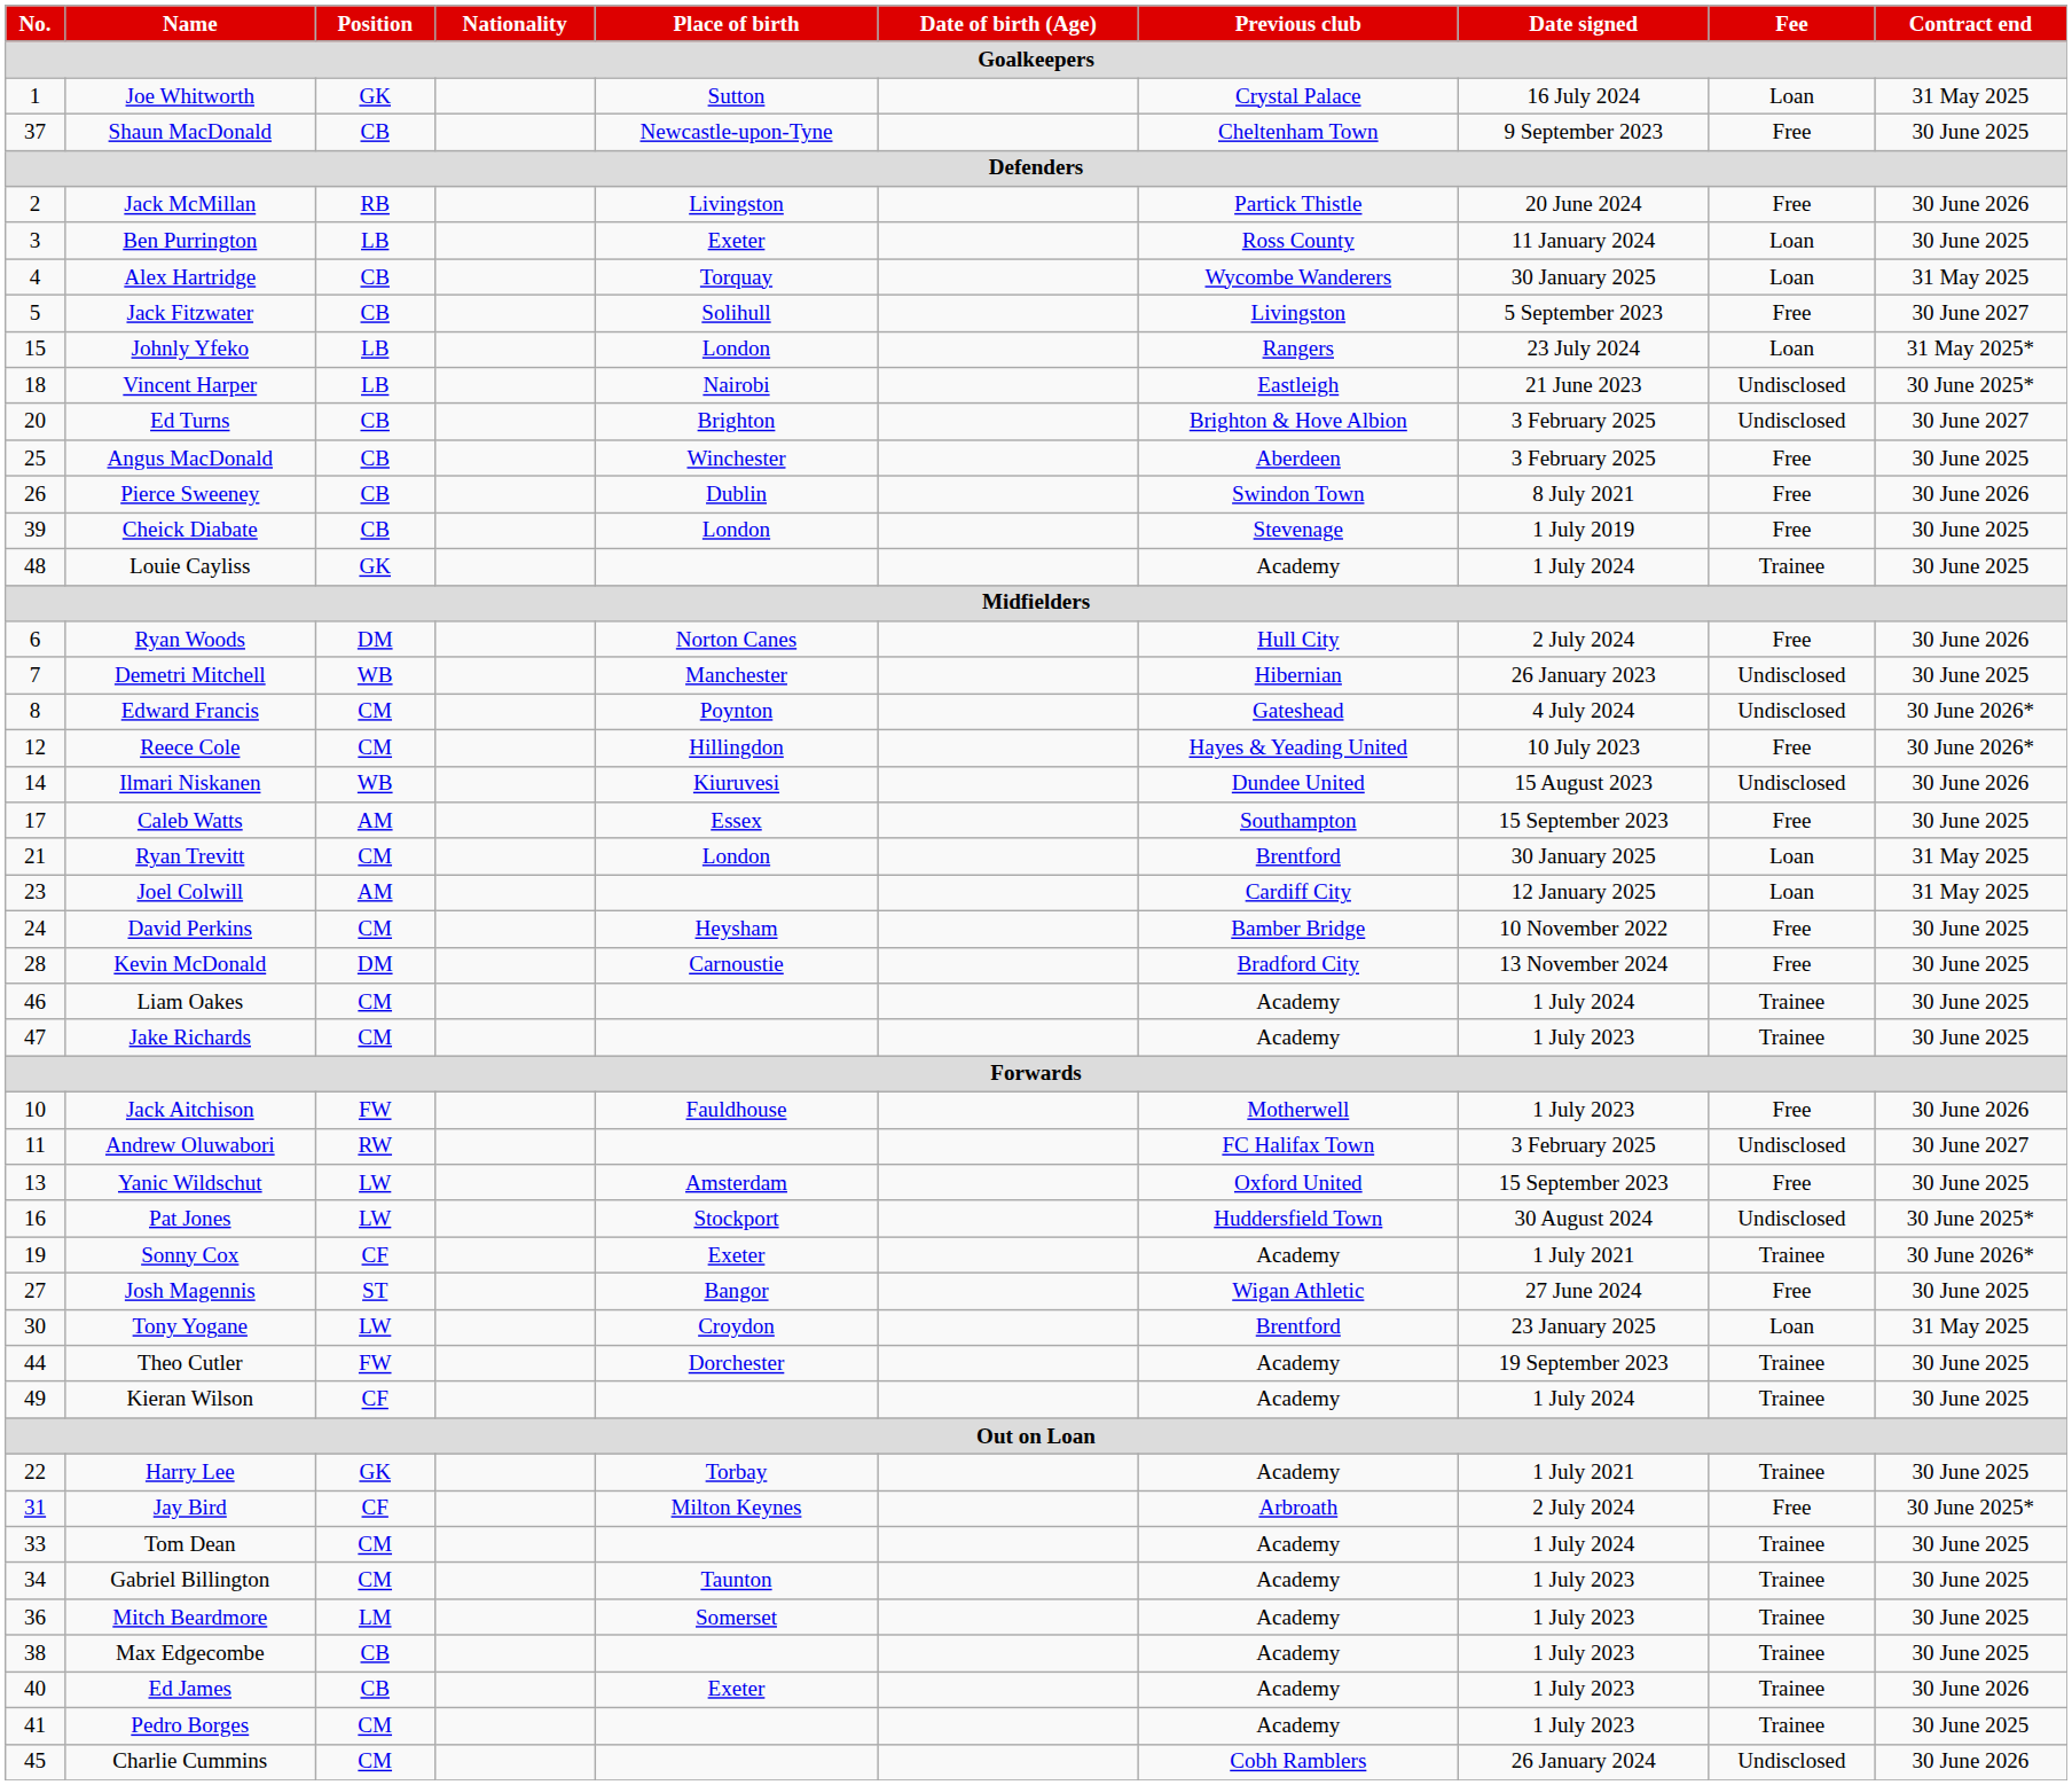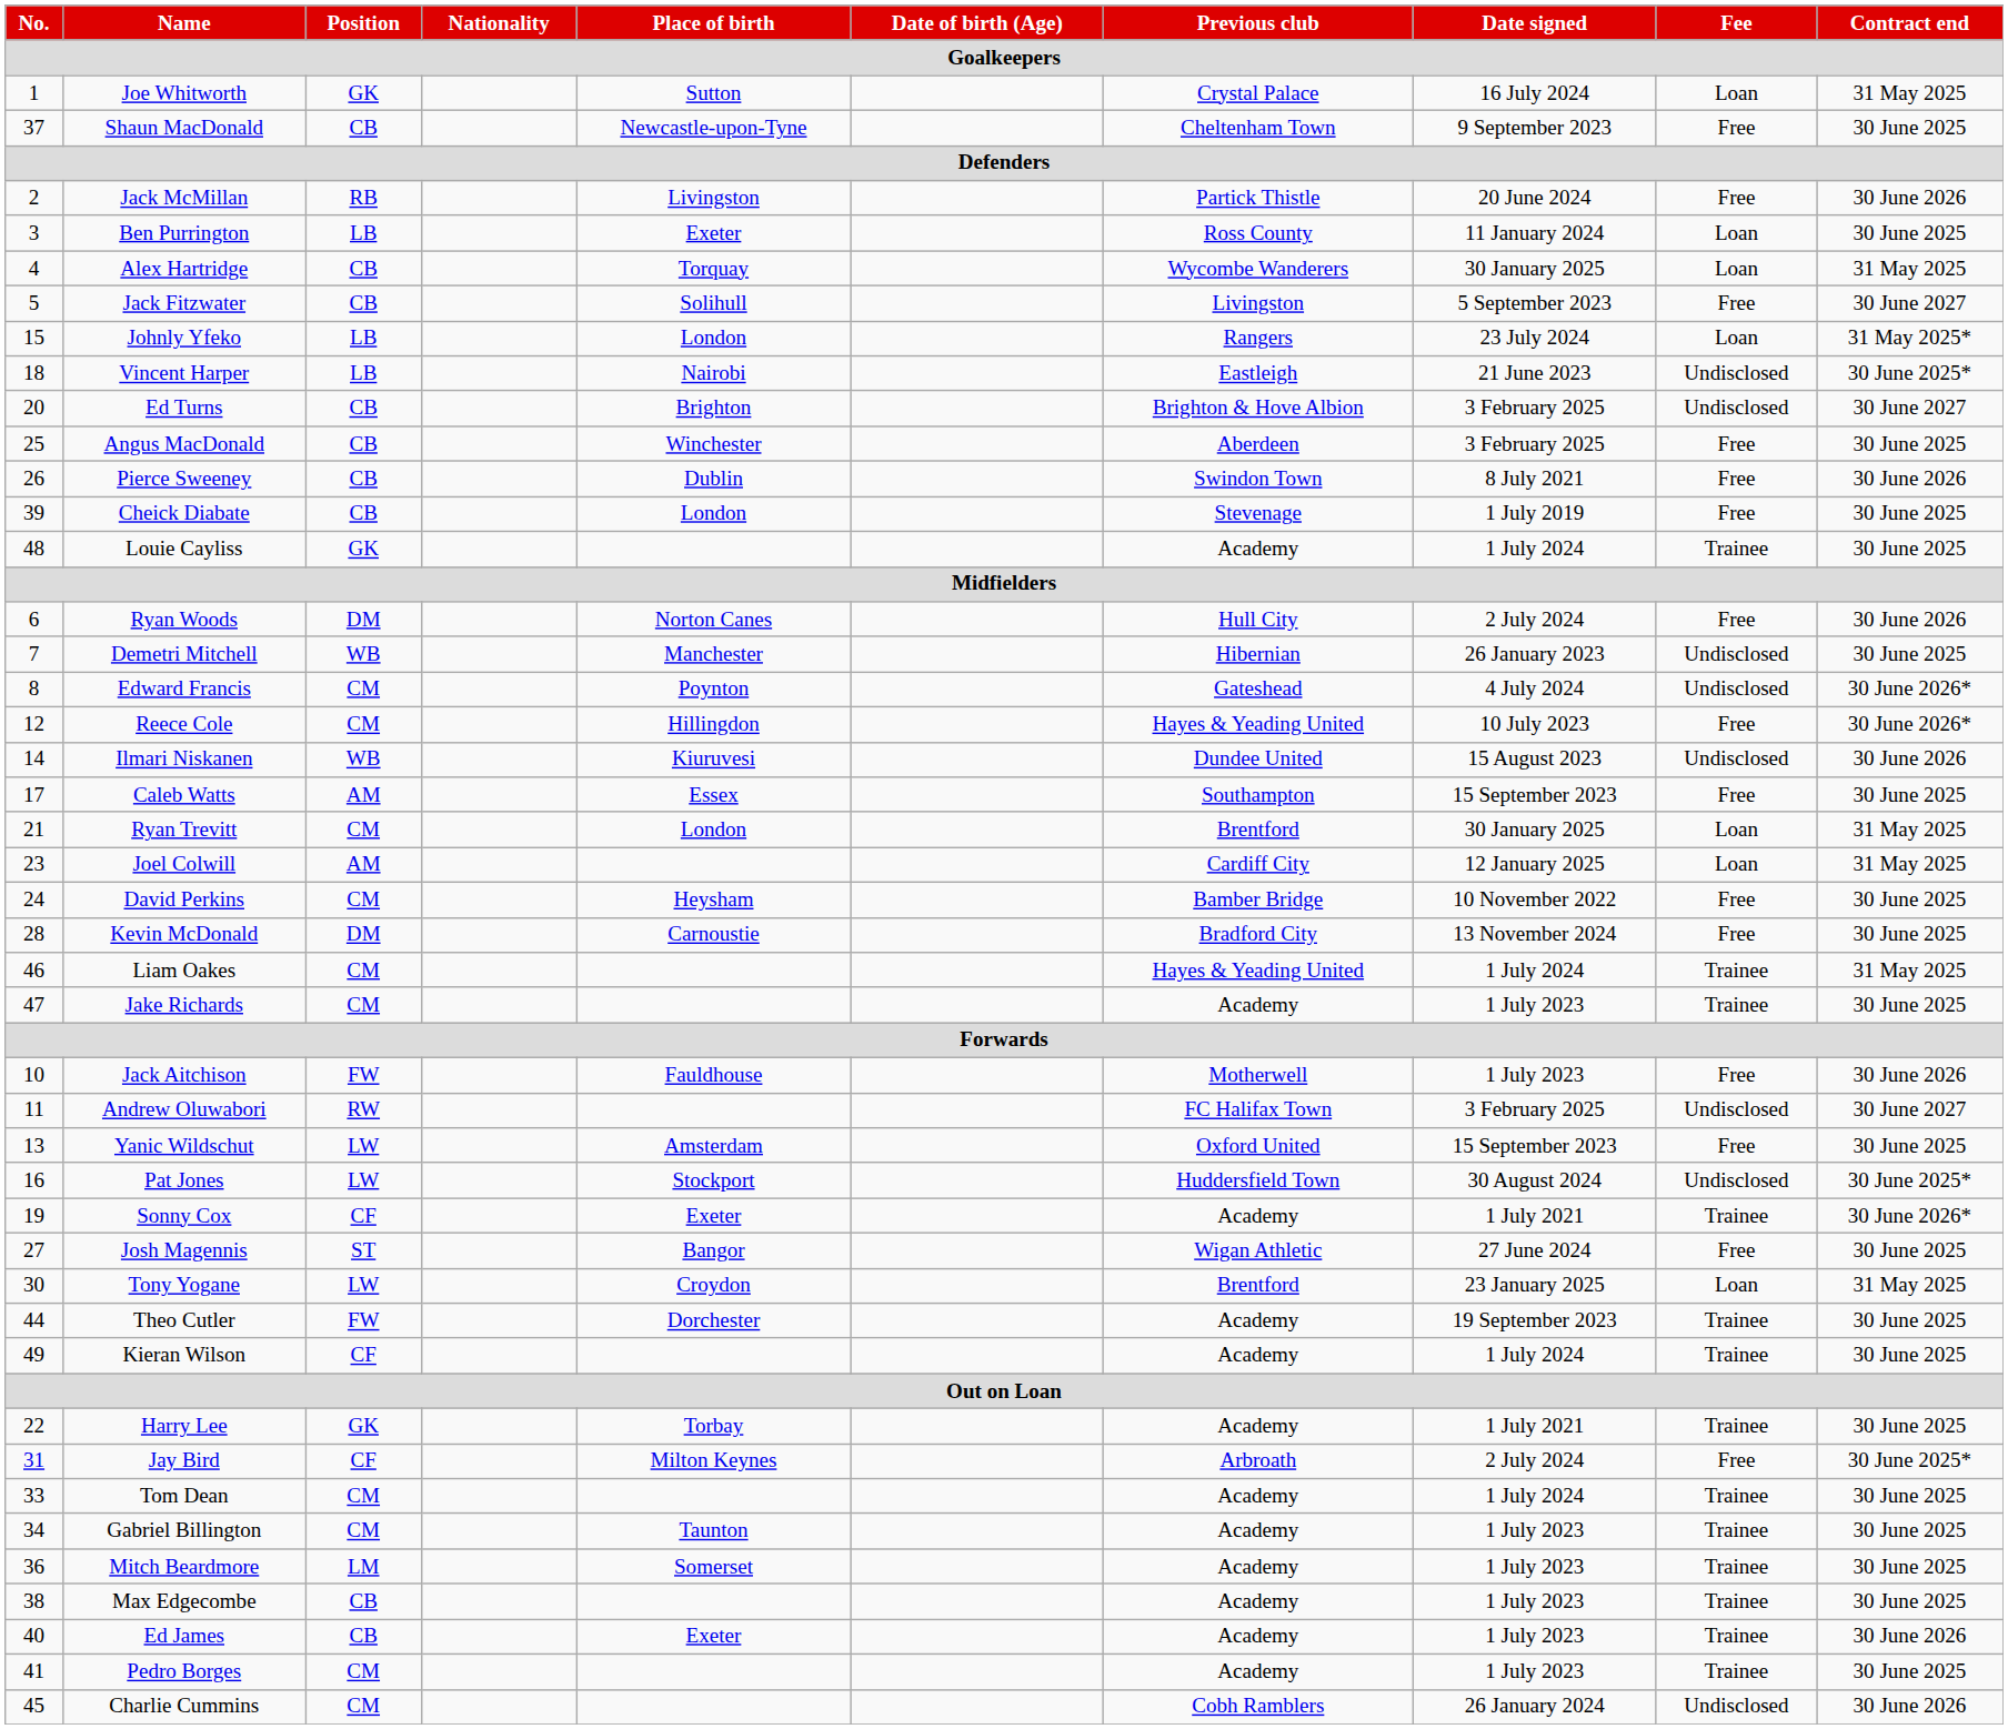Liam Oakes | Previous club: Academy -> Hayes & Yeading United
Liam Oakes | Contract end: 30 June 2025 -> 31 May 2025
